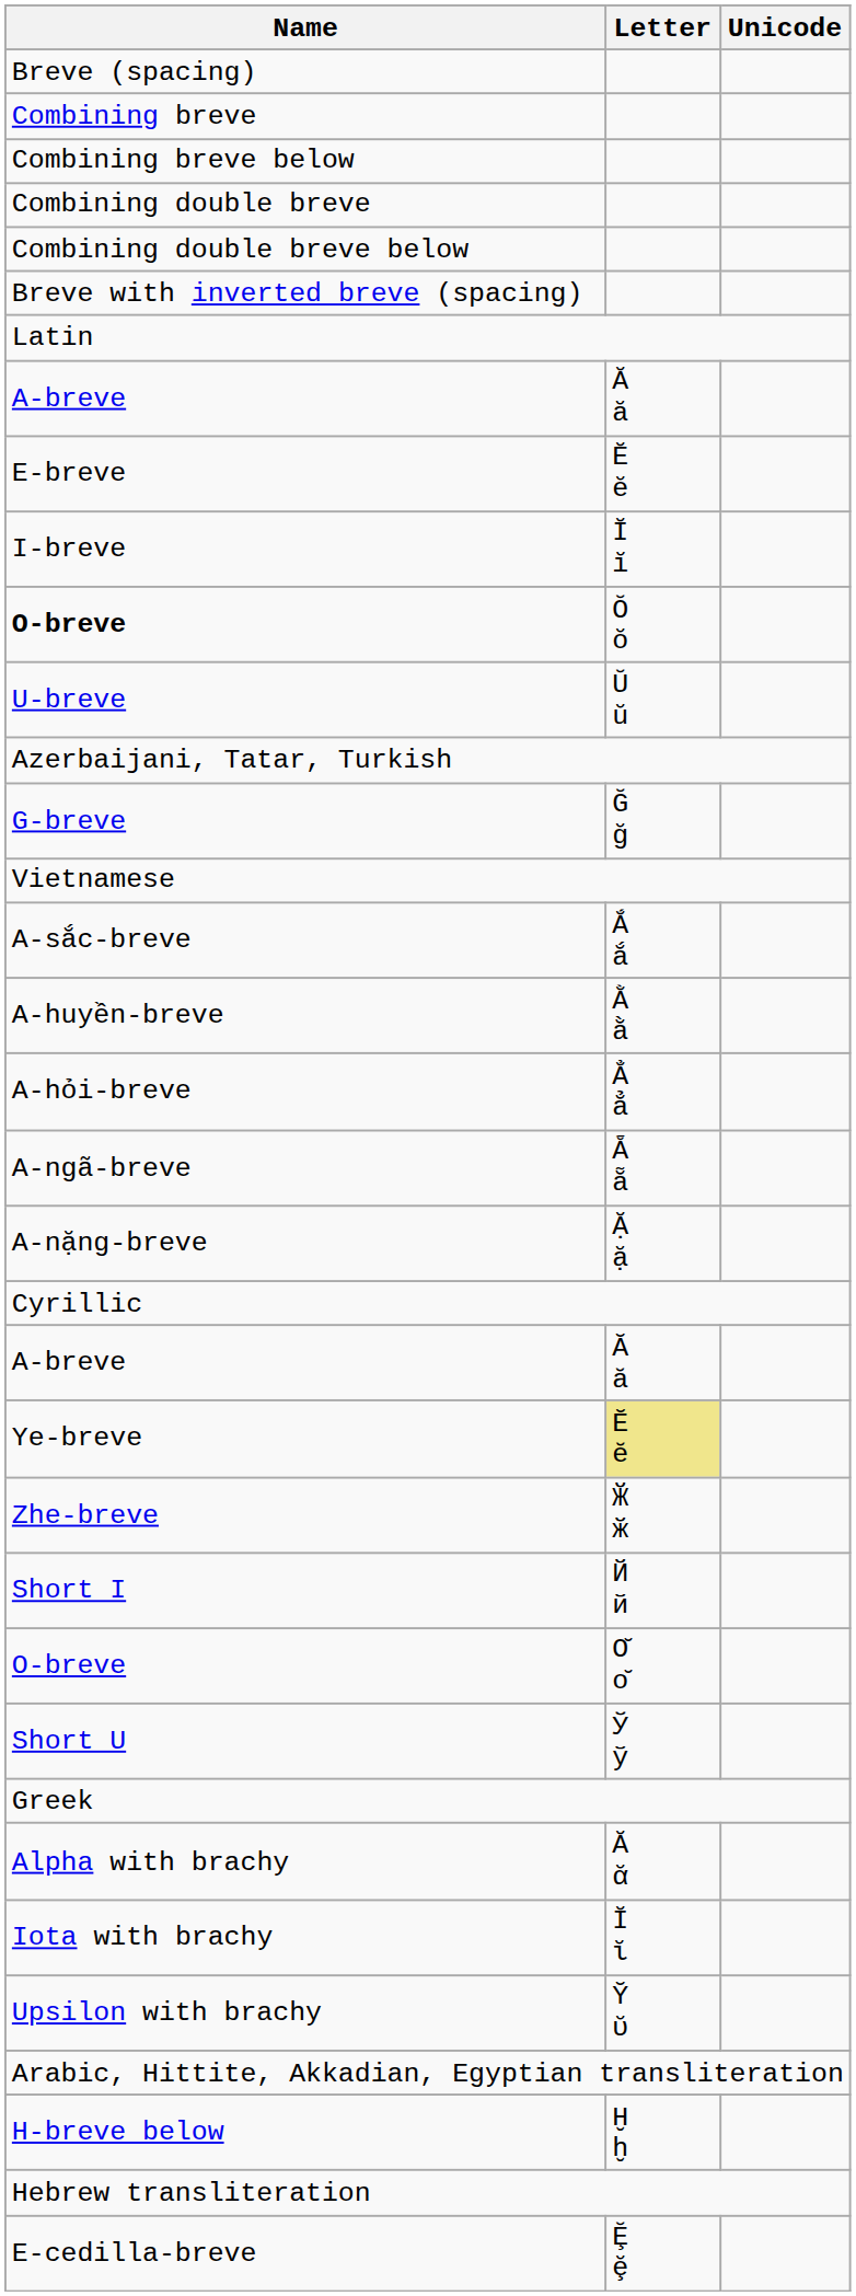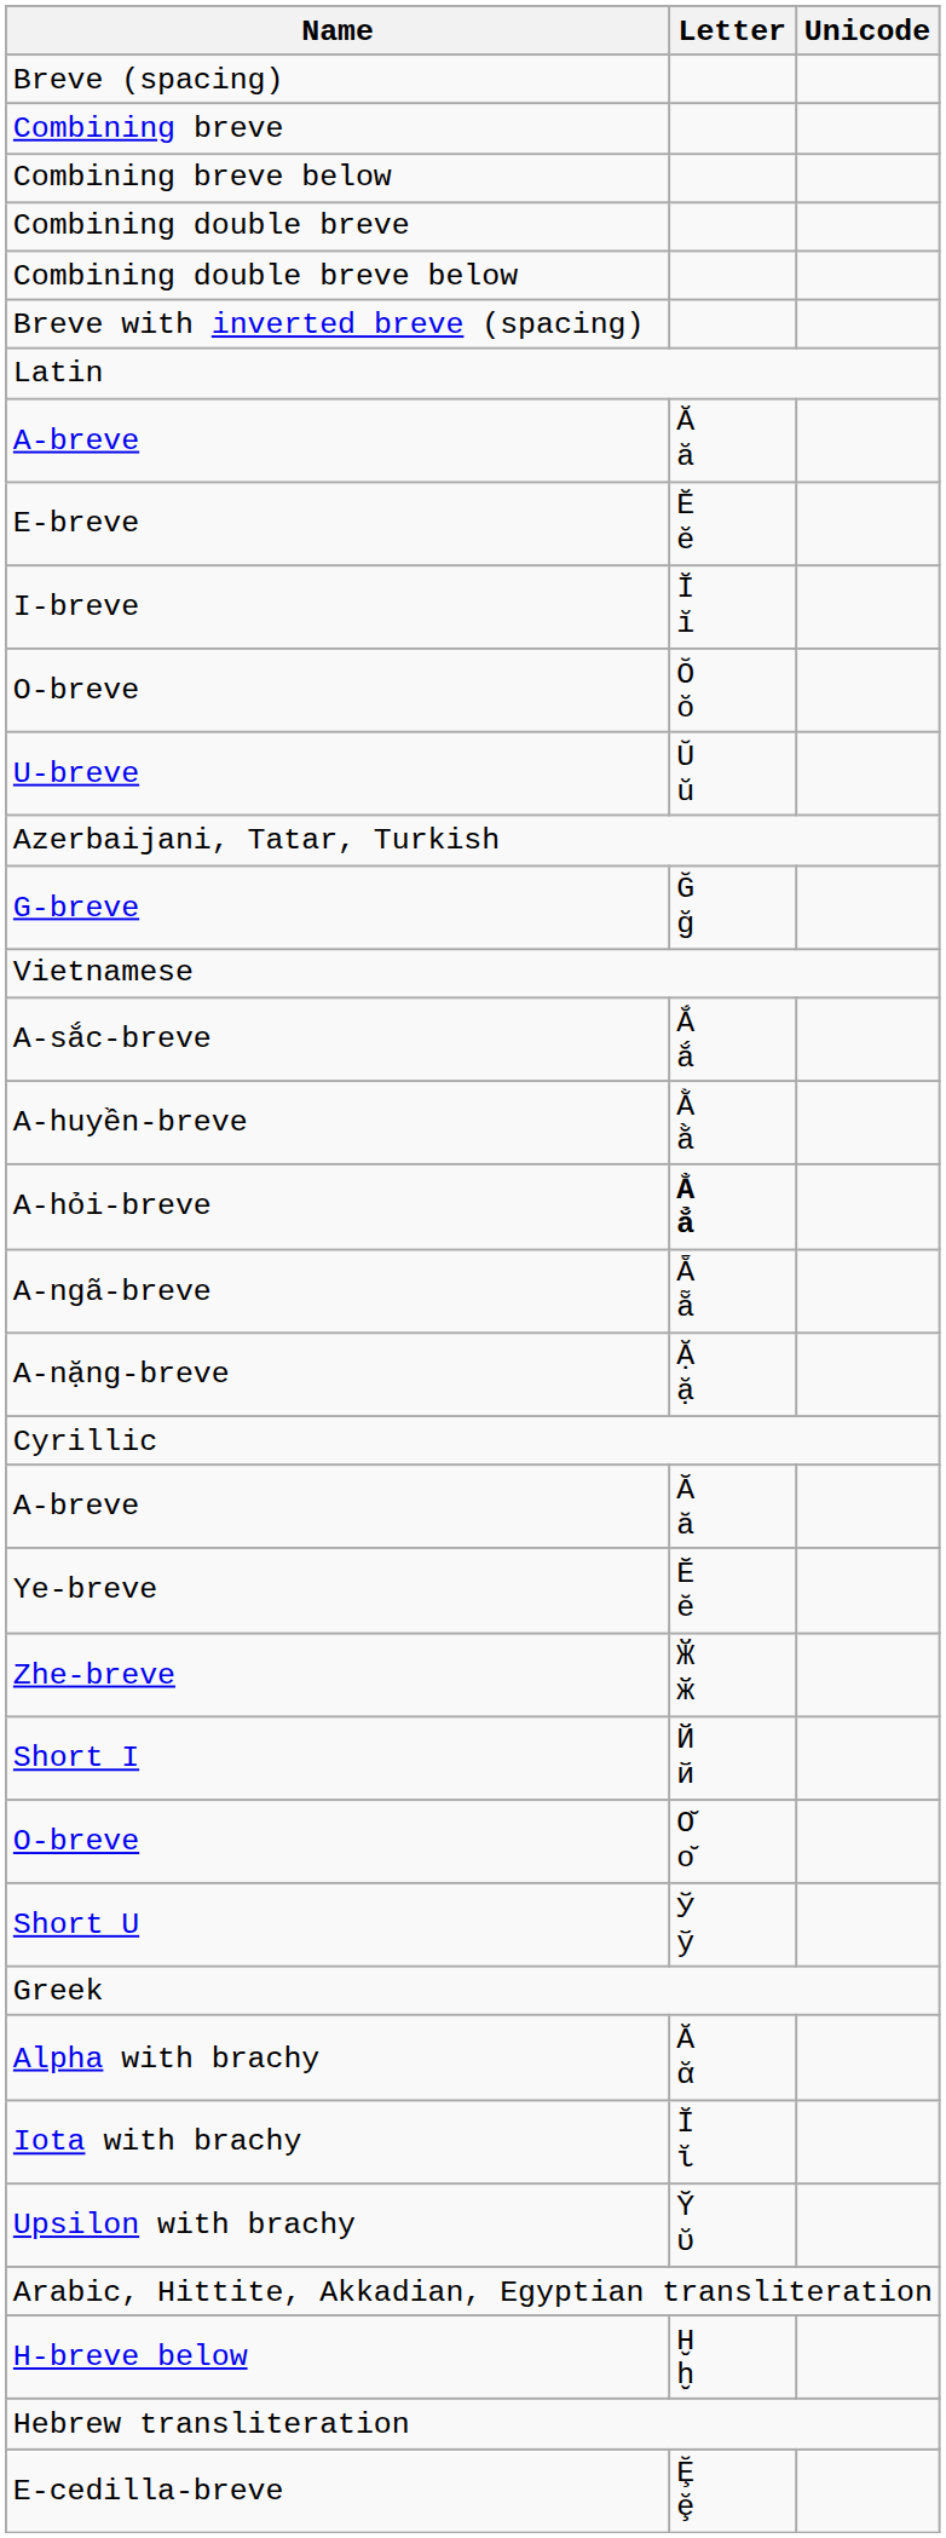O-breve / Ŏ ŏ | Name: bold -> normal
A-hỏi-breve | Letter: normal -> bold
Ye-breve | Letter: khaki background -> no background
